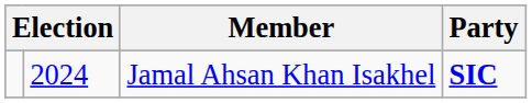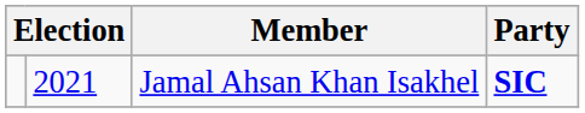Jamal Ahsan Khan Isakhel | column 2: 2024 -> 2021
